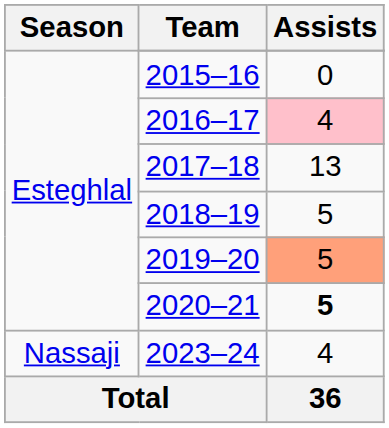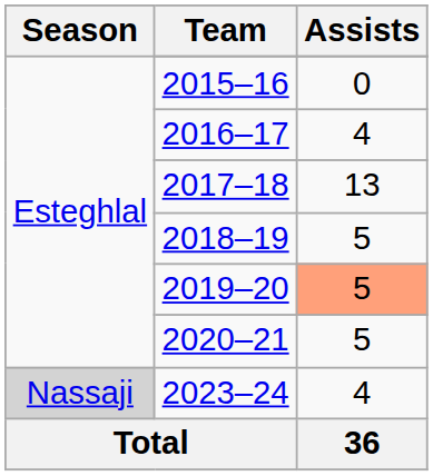2016–17 | Assists: pink background -> no background
2020–21 | Assists: bold -> normal
2023–24 | Season: no background -> lightgrey background
